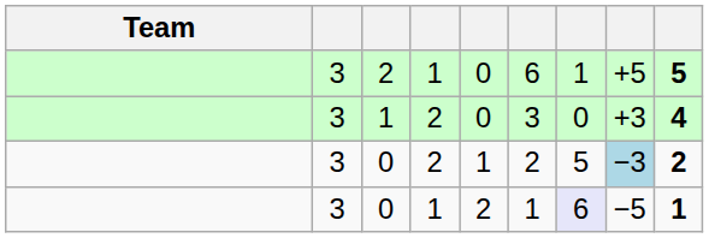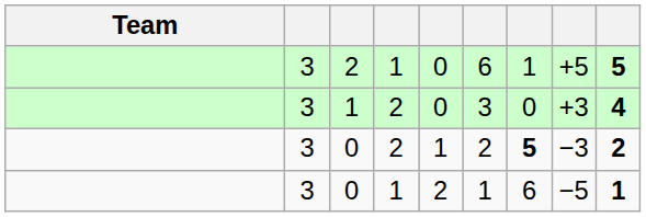row 4 | column 7: normal -> bold
row 4 | column 8: lightblue background -> no background
row 5 | column 7: lavender background -> no background
